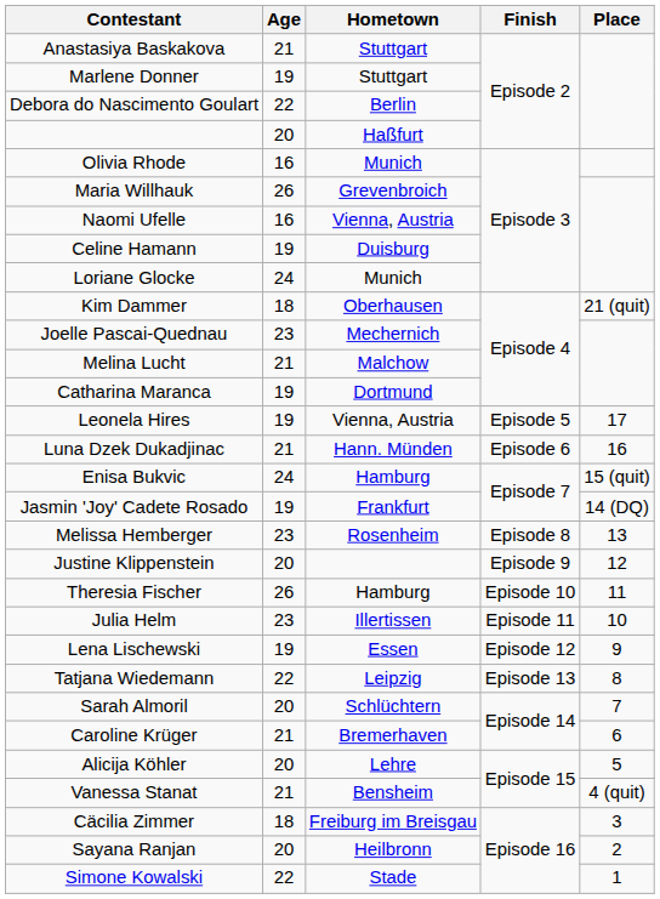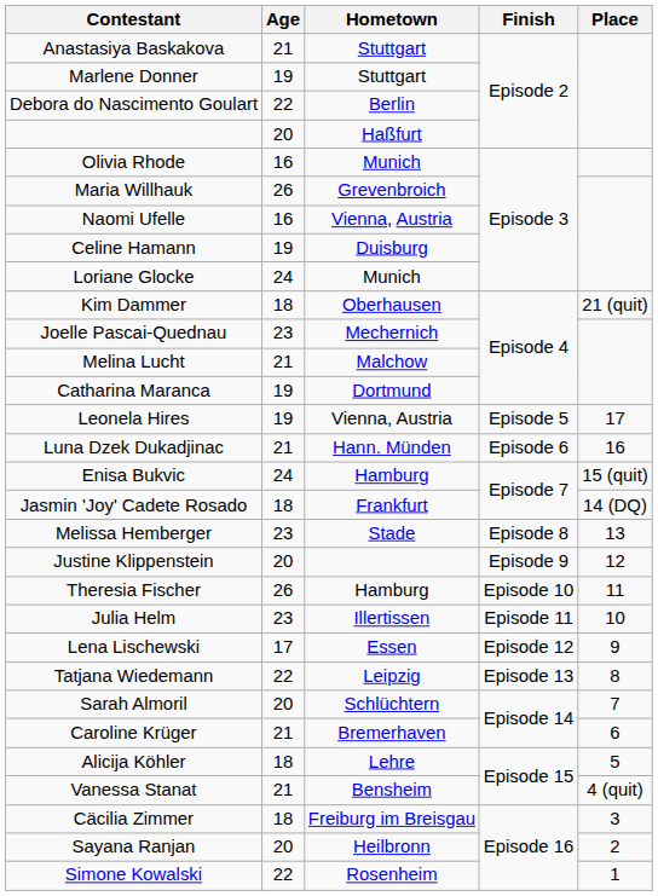Jasmin 'Joy' Cadete Rosado | Age: 19 -> 18
Melissa Hemberger | Hometown: Rosenheim -> Stade
Lena Lischewski | Age: 19 -> 17
Alicija Köhler | Age: 20 -> 18
Simone Kowalski | Hometown: Stade -> Rosenheim
